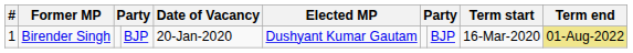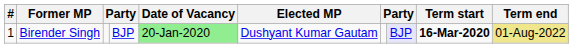Birender Singh | Date of Vacancy: no background -> lightgreen background
Birender Singh | column 8: no background -> lavender background
Birender Singh | Term start: normal -> bold
